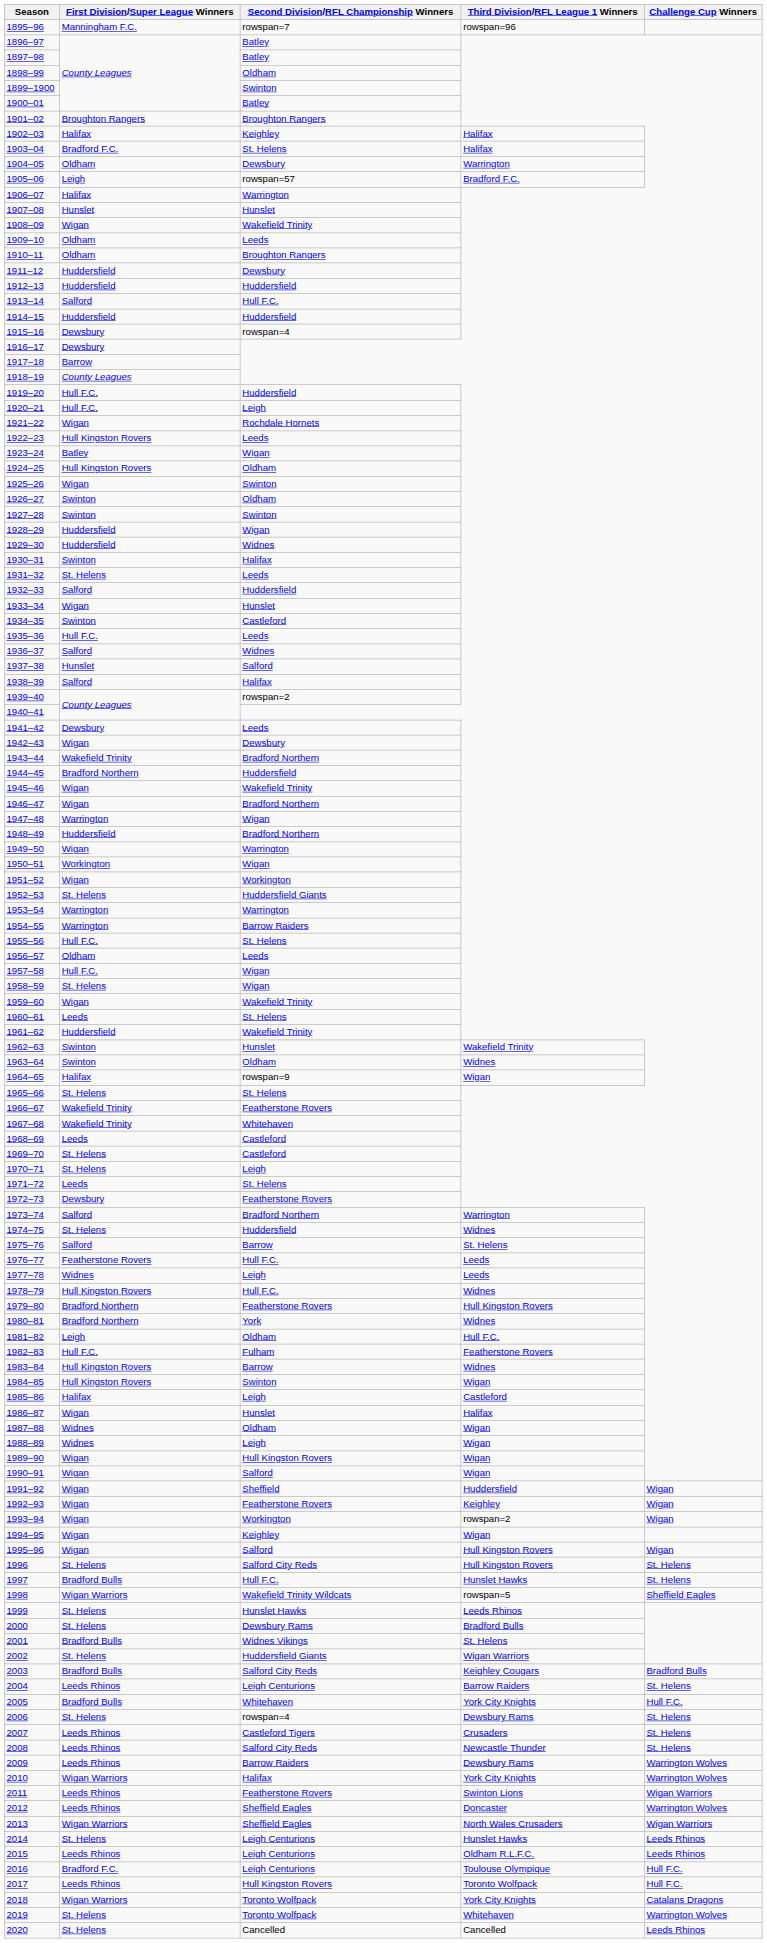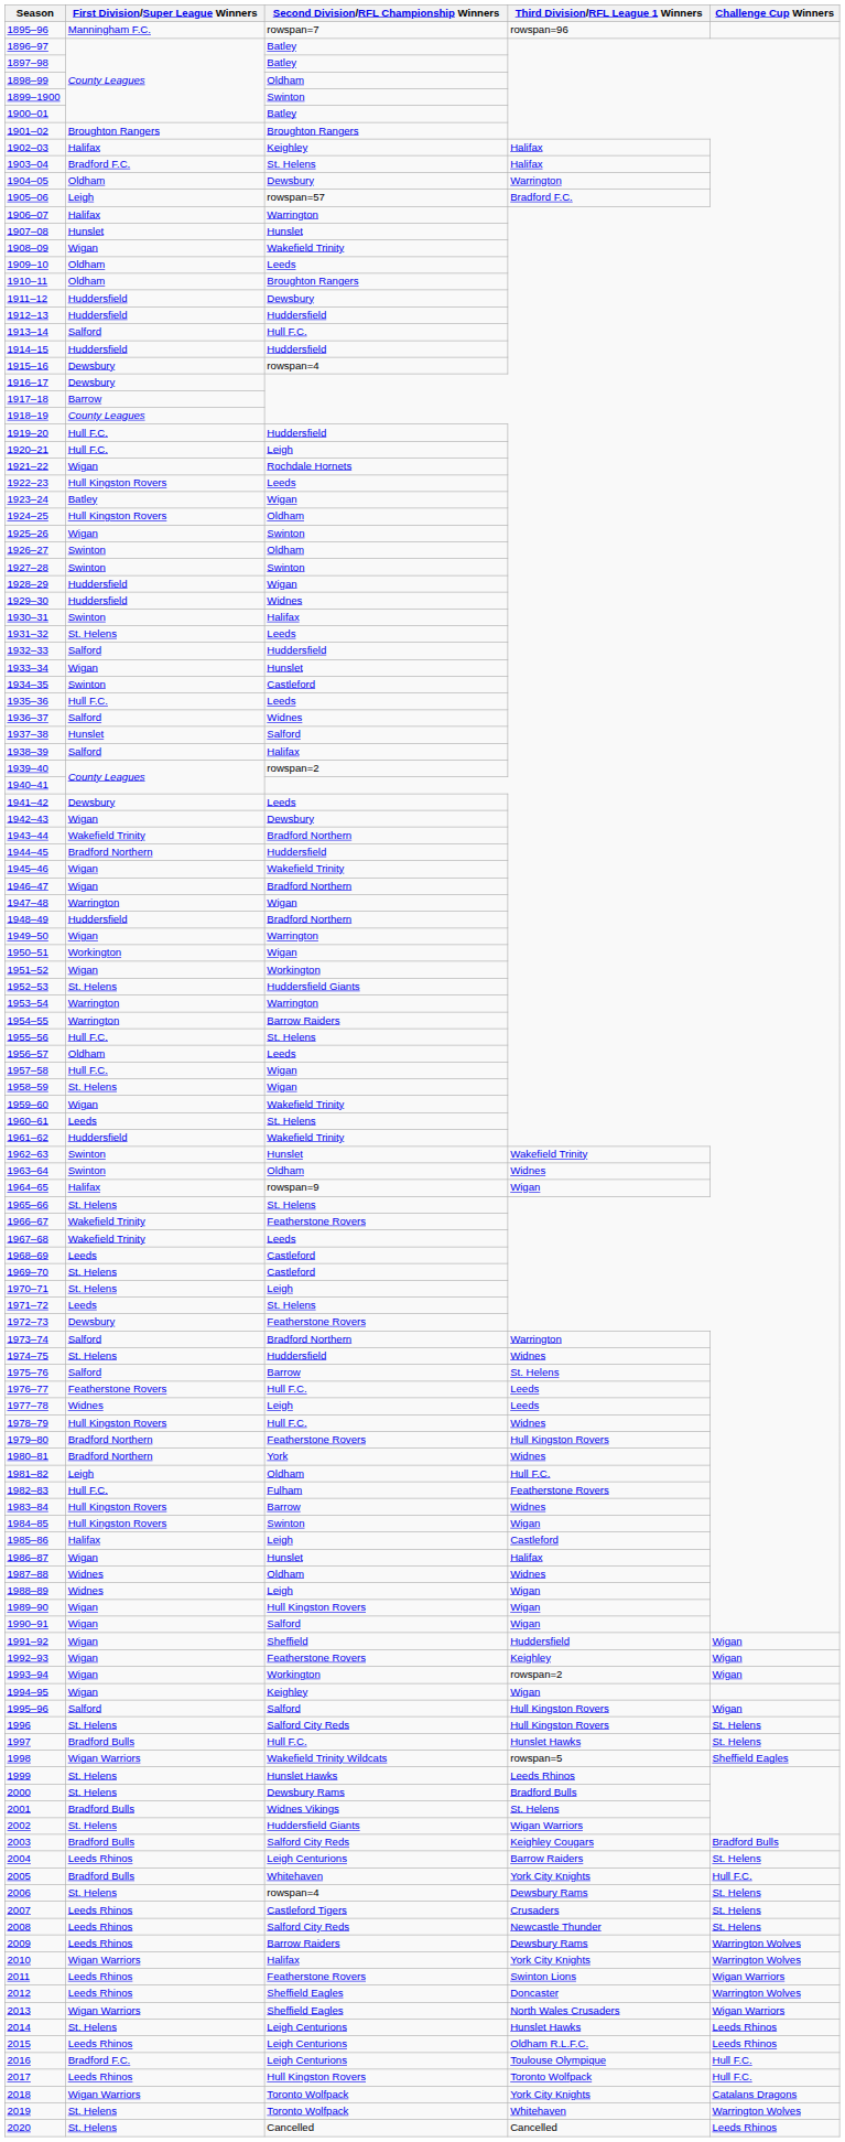1967–68 | Second Division/RFL Championship Winners: Whitehaven -> Leeds
1987–88 | Third Division/RFL League 1 Winners: Wigan -> Widnes
1995–96 | First Division/Super League Winners: Wigan -> Salford
